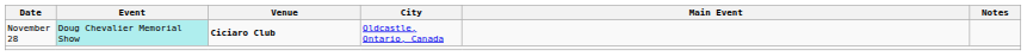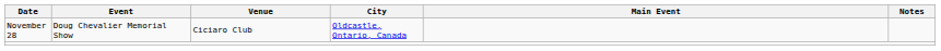November 28 | Event: paleturquoise background -> no background
November 28 | Venue: bold -> normal
